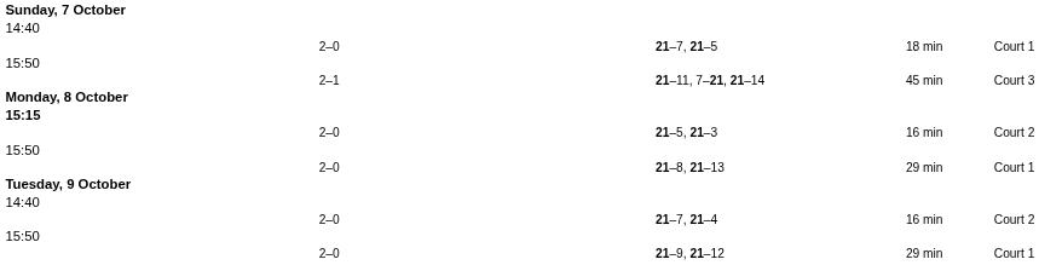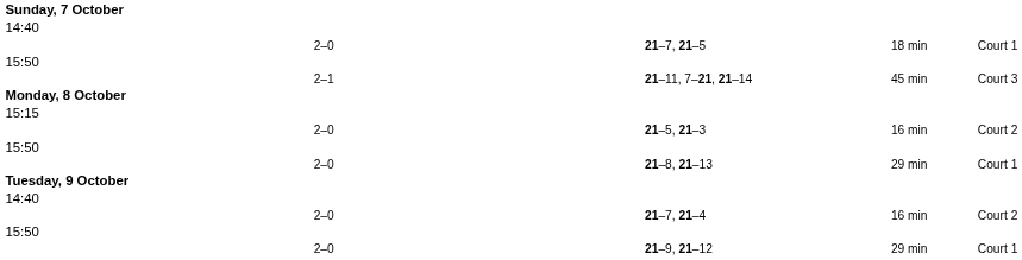15:15 | column 1: bold -> normal
